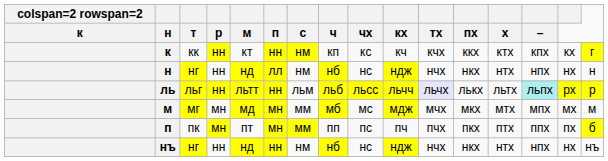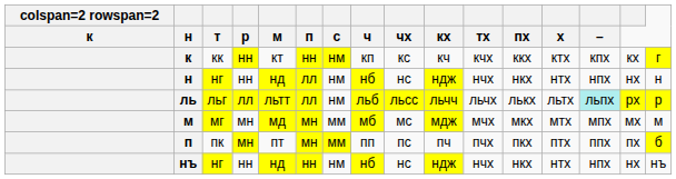ль | р: нн -> лл
ль | п: нн -> лл
ль | с: льм -> нм
ль | тх: lavender background -> no background
